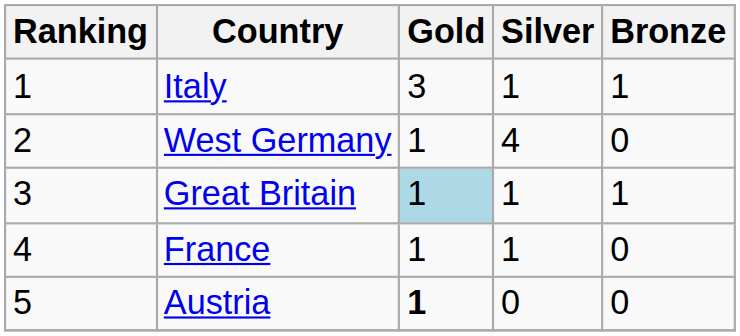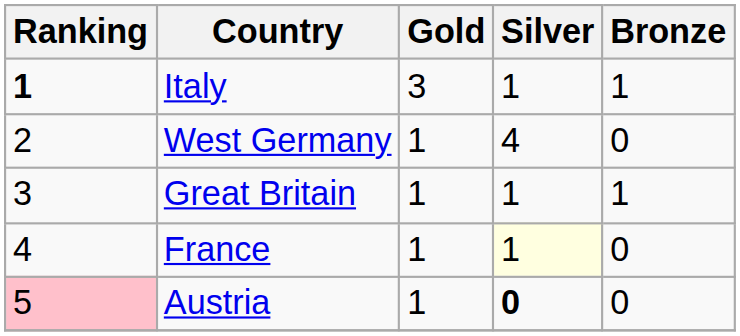Italy | Ranking: normal -> bold
Great Britain | Gold: lightblue background -> no background
France | Silver: no background -> lightyellow background
Austria | Ranking: no background -> pink background
Austria | Gold: bold -> normal
Austria | Silver: normal -> bold
